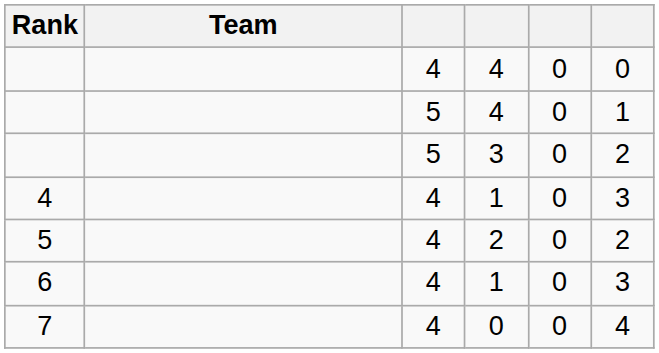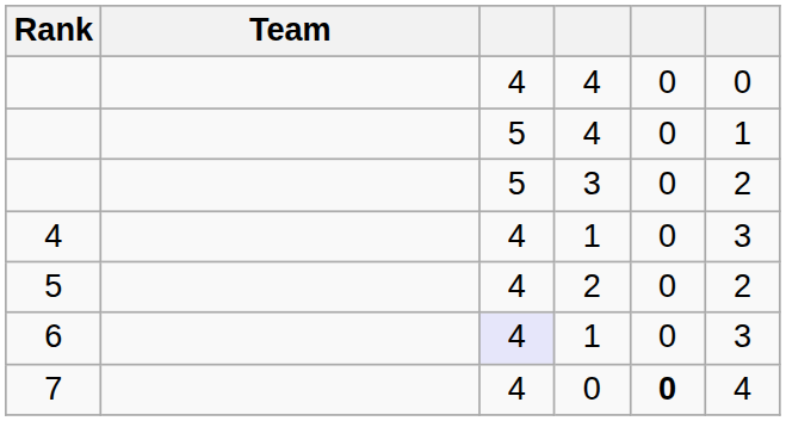6 | column 3: no background -> lavender background
7 | column 5: normal -> bold
